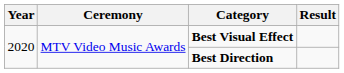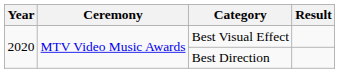Best Visual Effect | Category: bold -> normal
Best Direction | Category: bold -> normal
